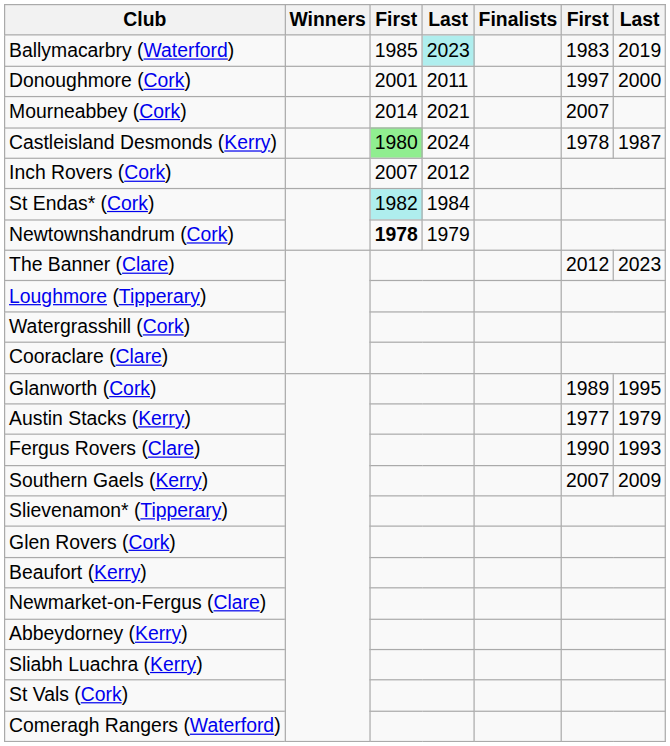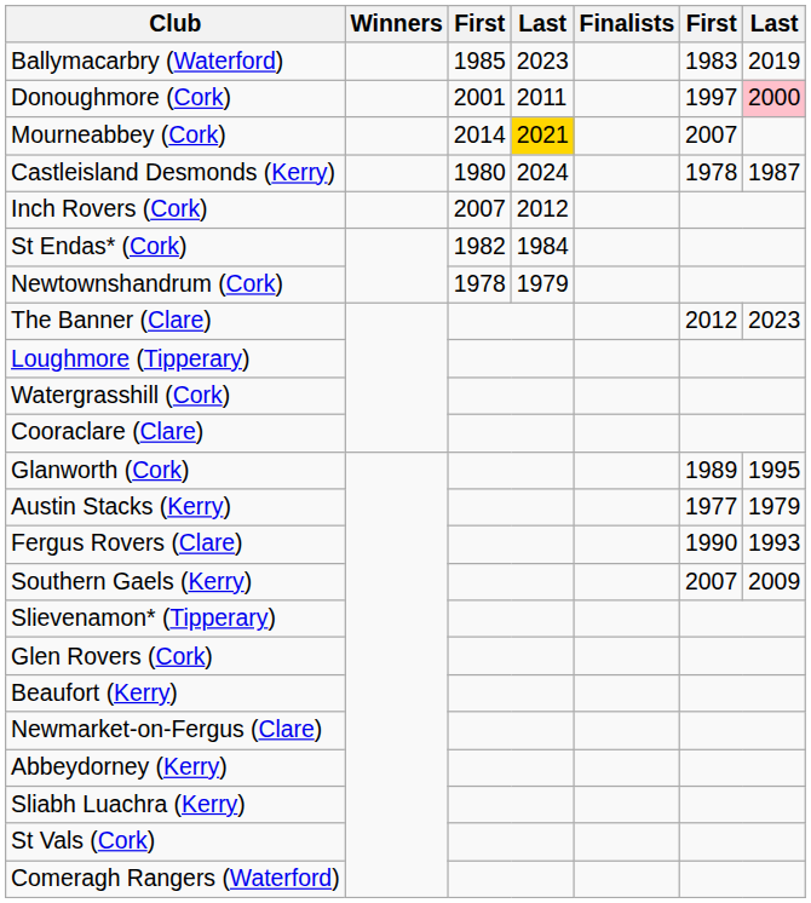Ballymacarbry (Waterford) | column 4: paleturquoise background -> no background
Donoughmore (Cork) | column 7: no background -> pink background
Mourneabbey (Cork) | column 4: no background -> gold background
Castleisland Desmonds (Kerry) | column 3: lightgreen background -> no background
St Endas* (Cork) | column 3: paleturquoise background -> no background
Newtownshandrum (Cork) | column 3: bold -> normal
